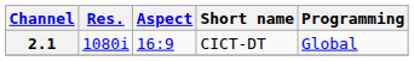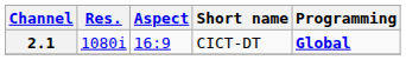2.1 | Programming: normal -> bold
